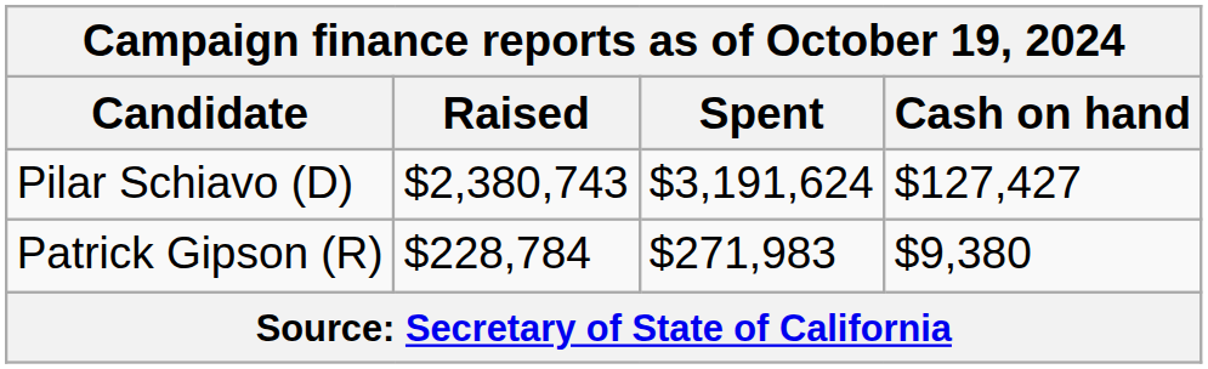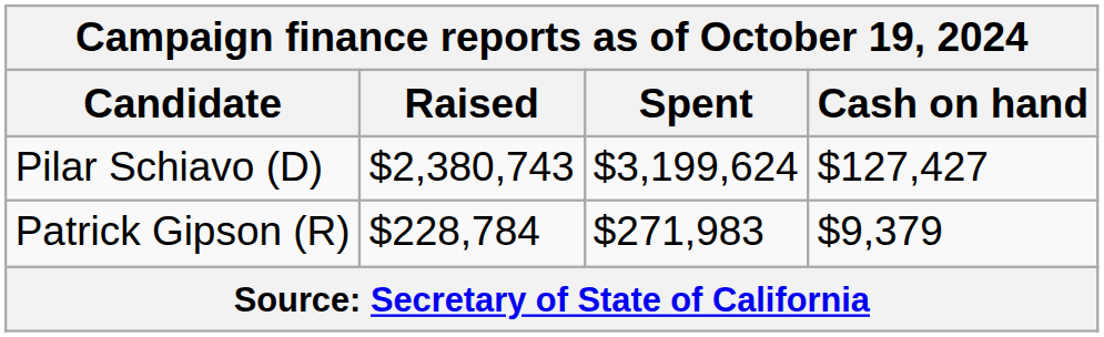Pilar Schiavo (D) | Spent: $3,191,624 -> $3,199,624
Patrick Gipson (R) | Cash on hand: $9,380 -> $9,379
